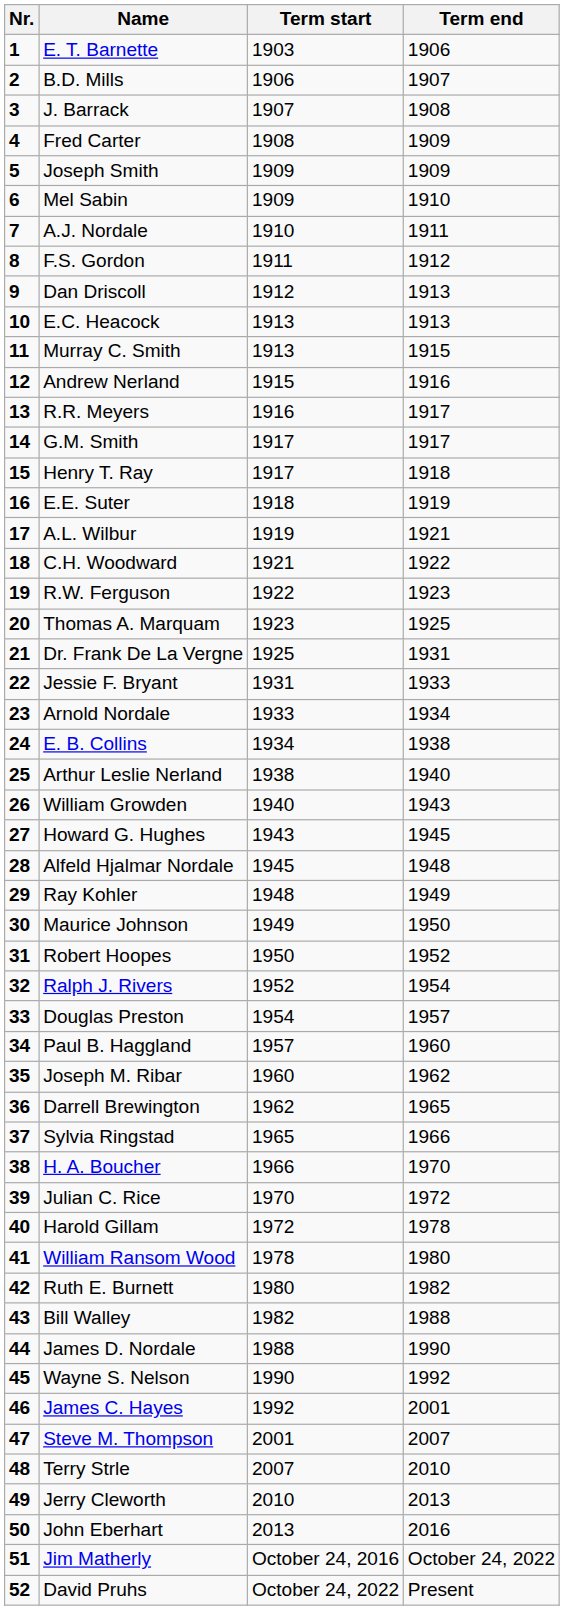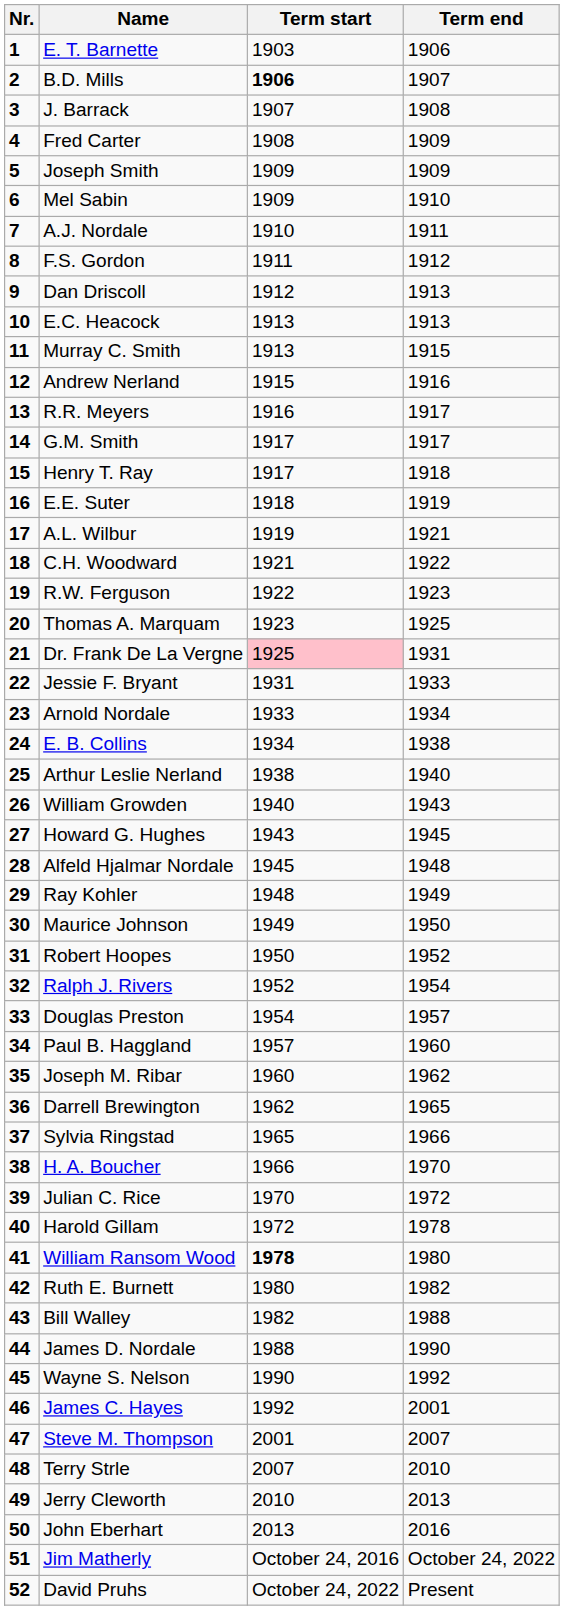B.D. Mills | Term start: normal -> bold
Dr. Frank De La Vergne | Term start: no background -> pink background
William Ransom Wood | Term start: normal -> bold
